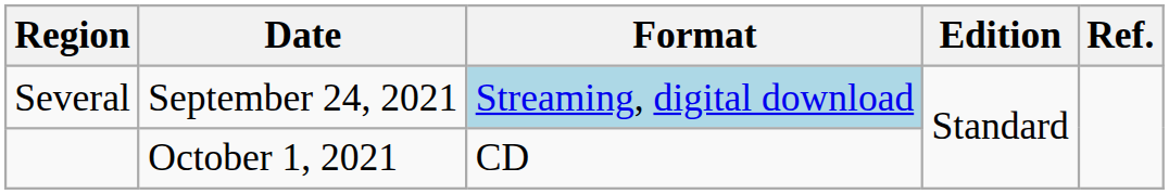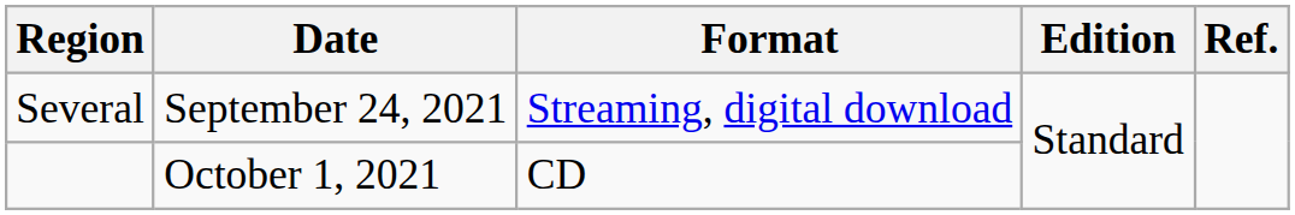Several | Format: lightblue background -> no background
